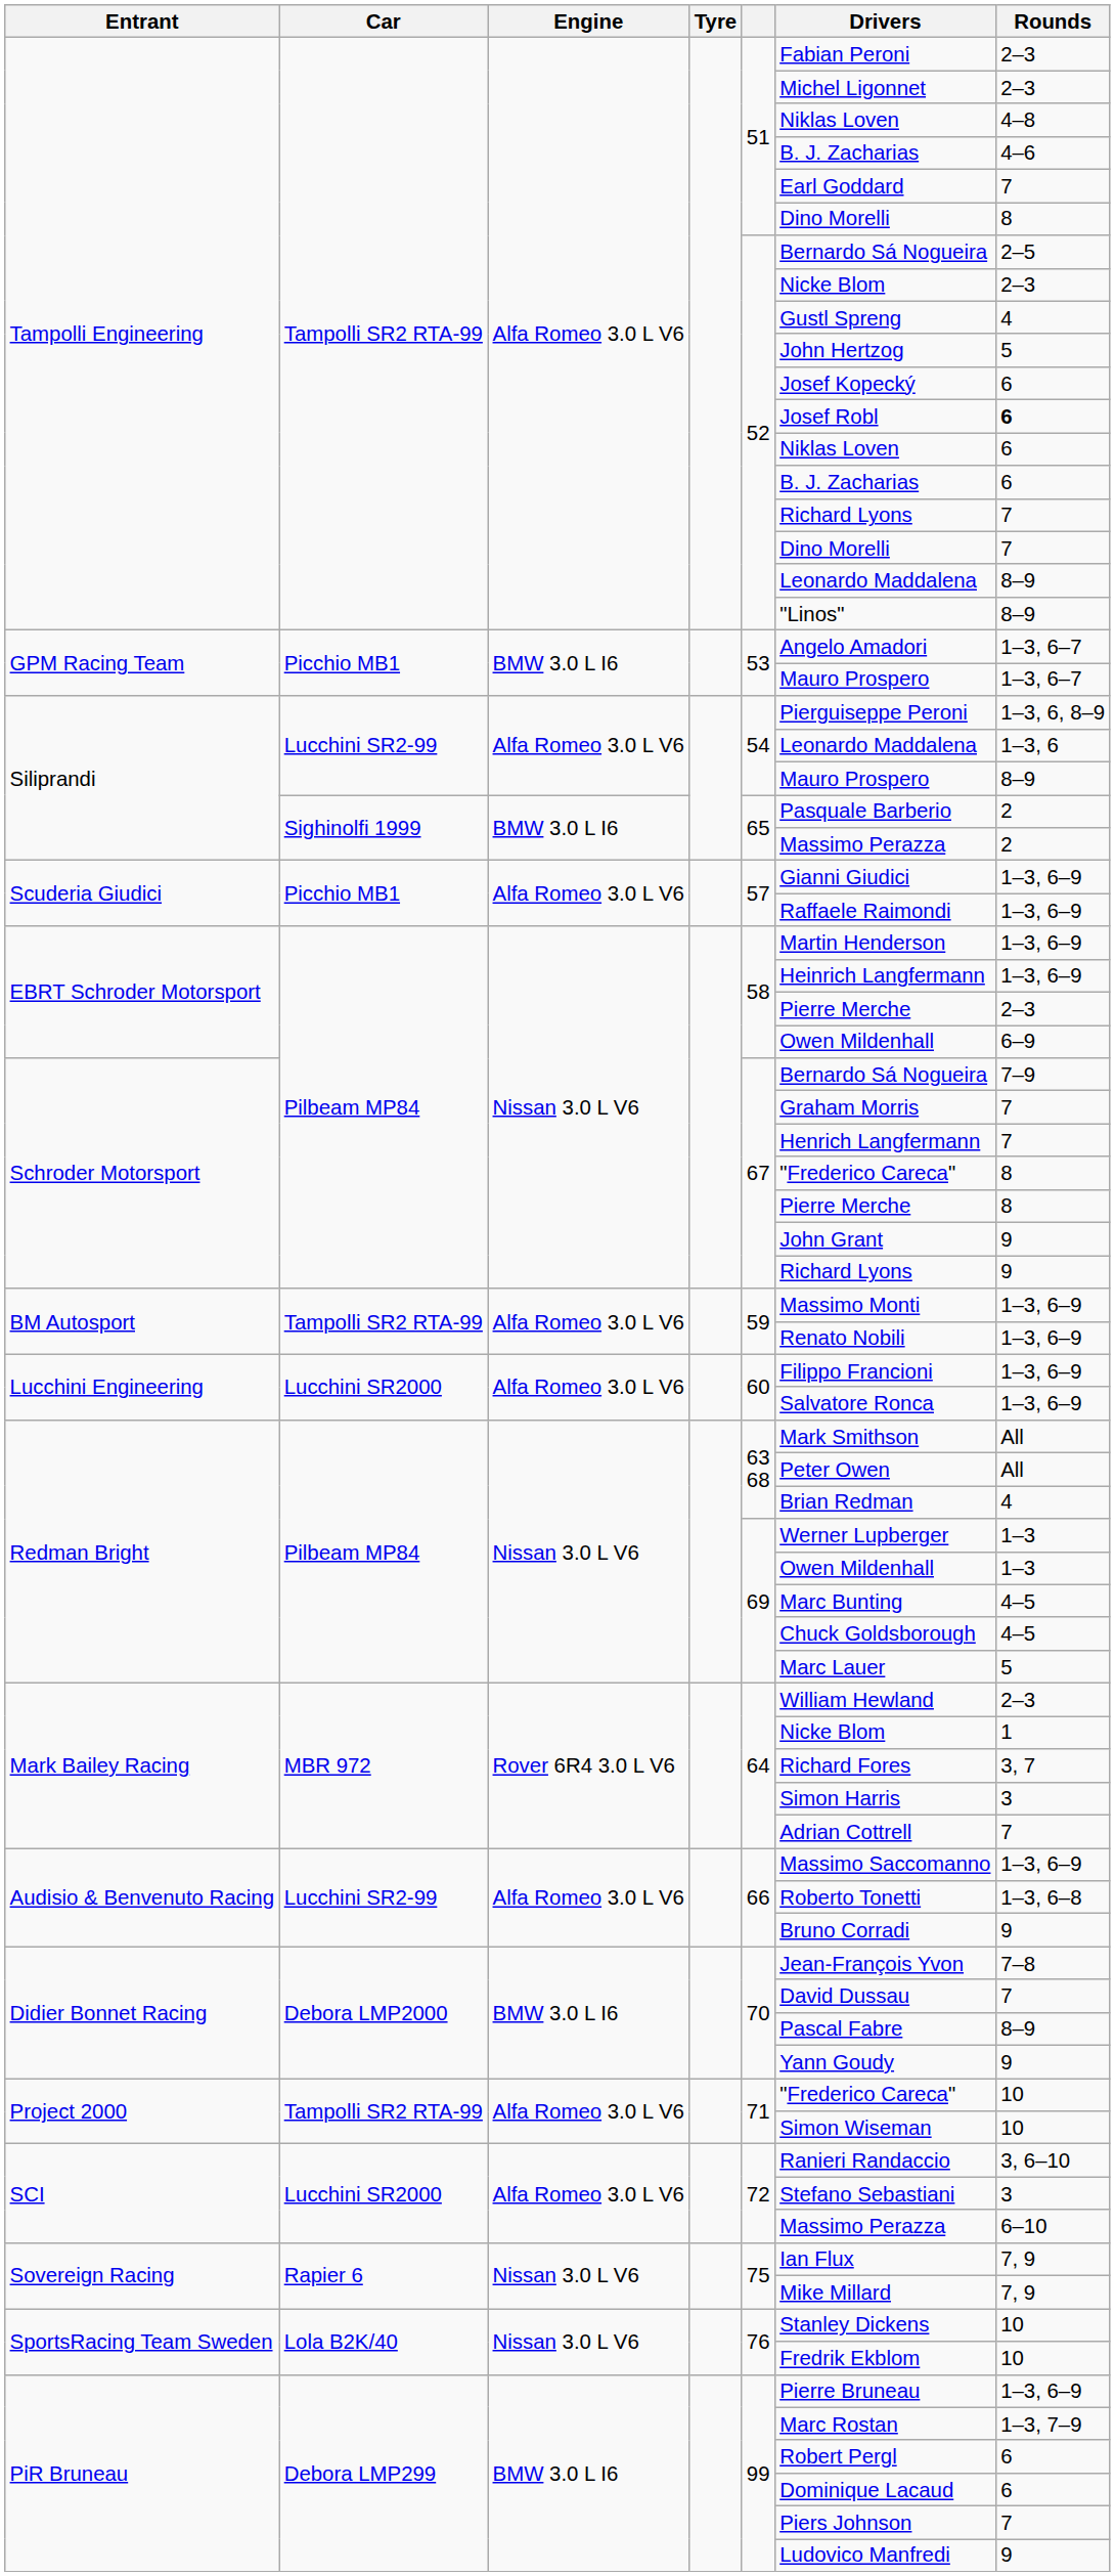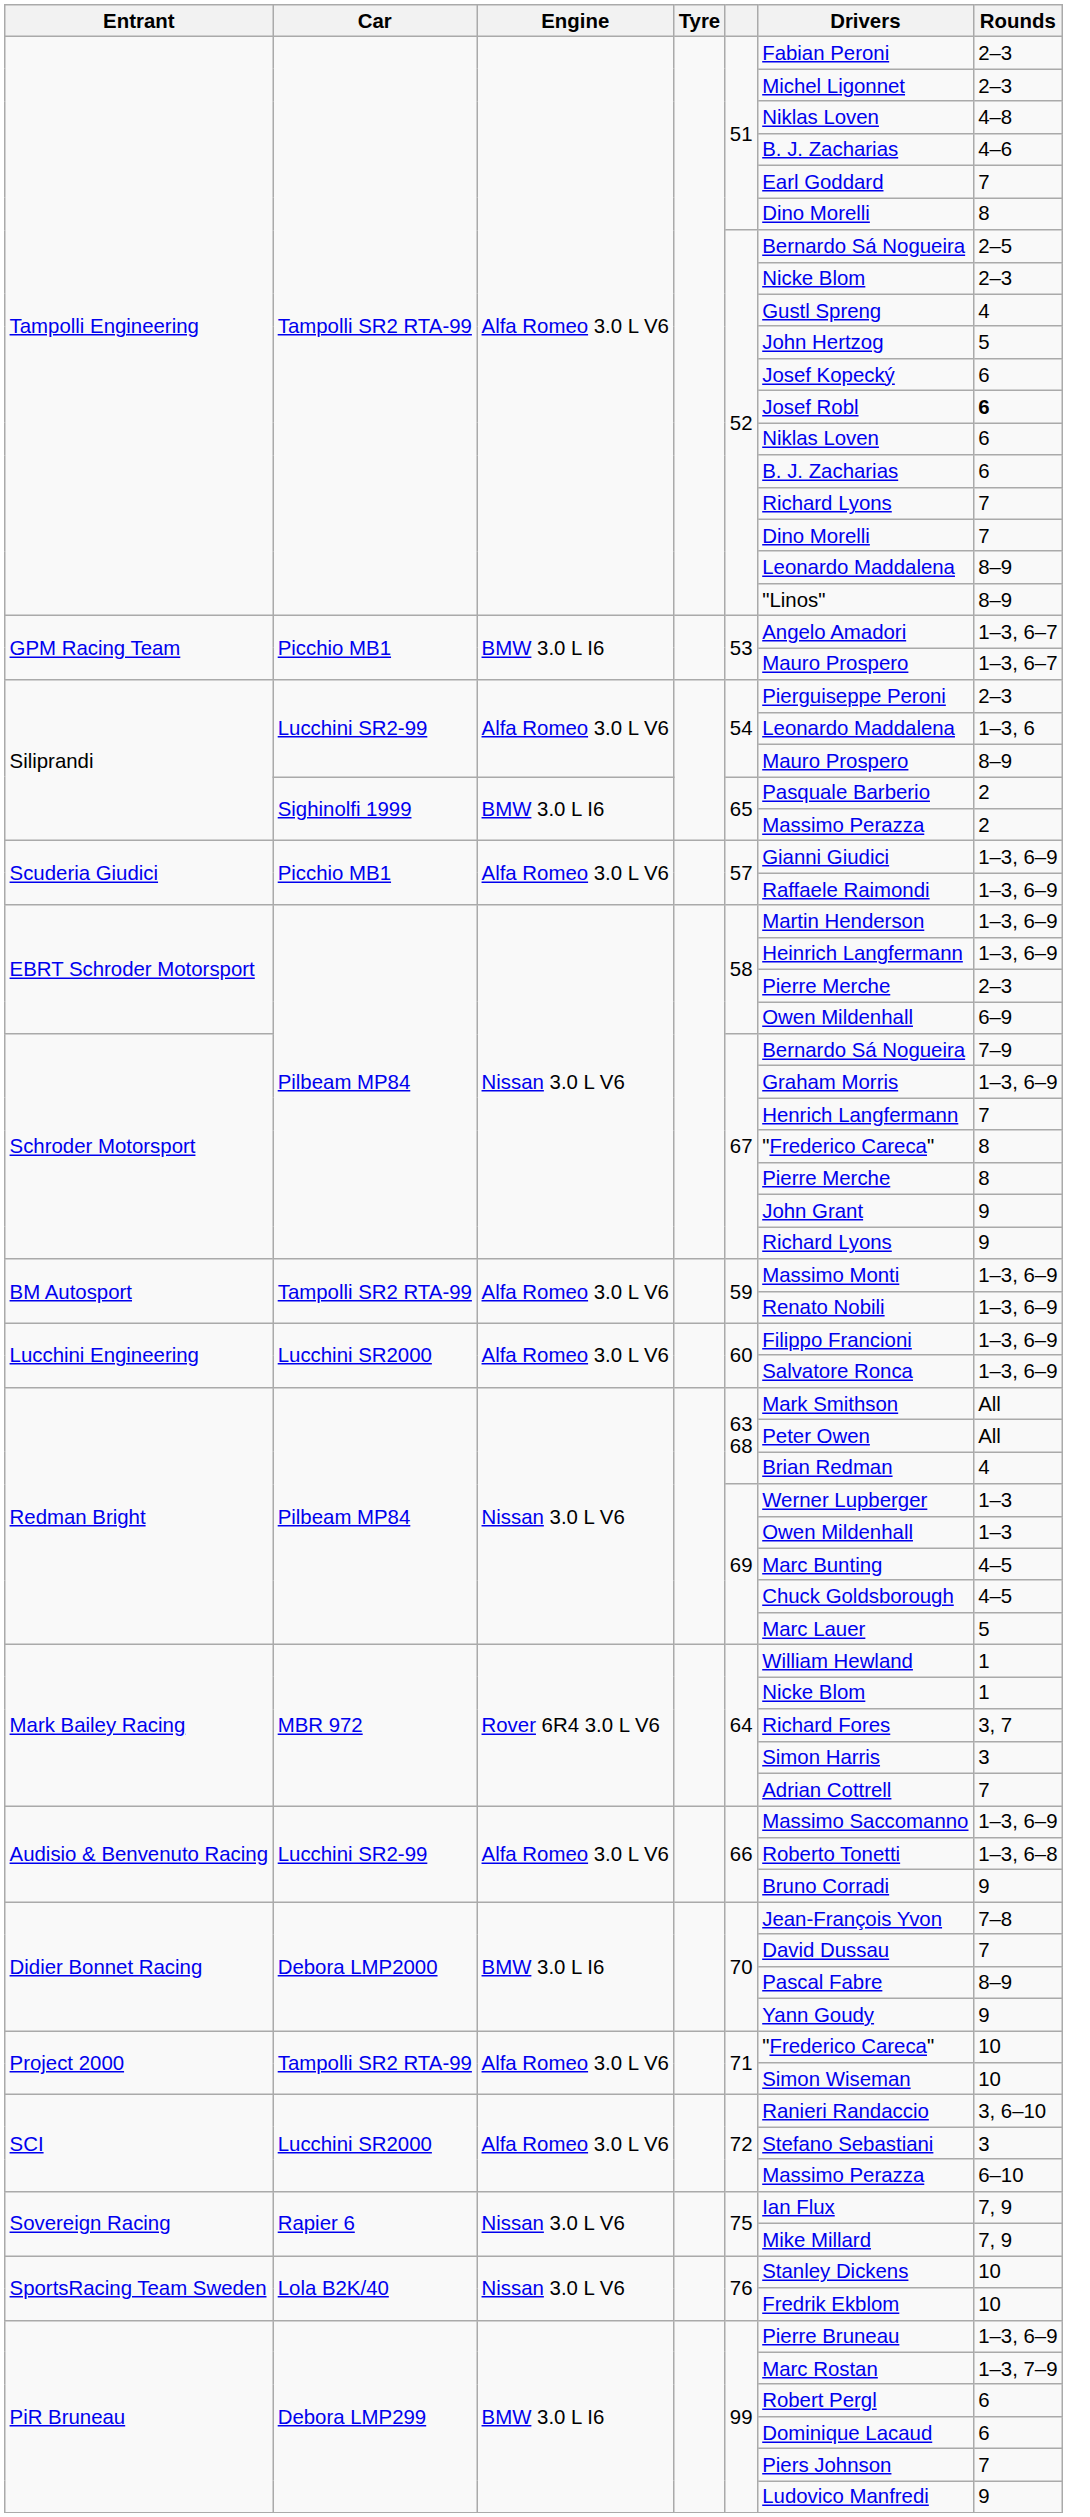row 22 | Rounds: 1–3, 6, 8–9 -> 2–3
row 34 | Rounds: 7 -> 1–3, 6–9
row 52 | Rounds: 2–3 -> 1
